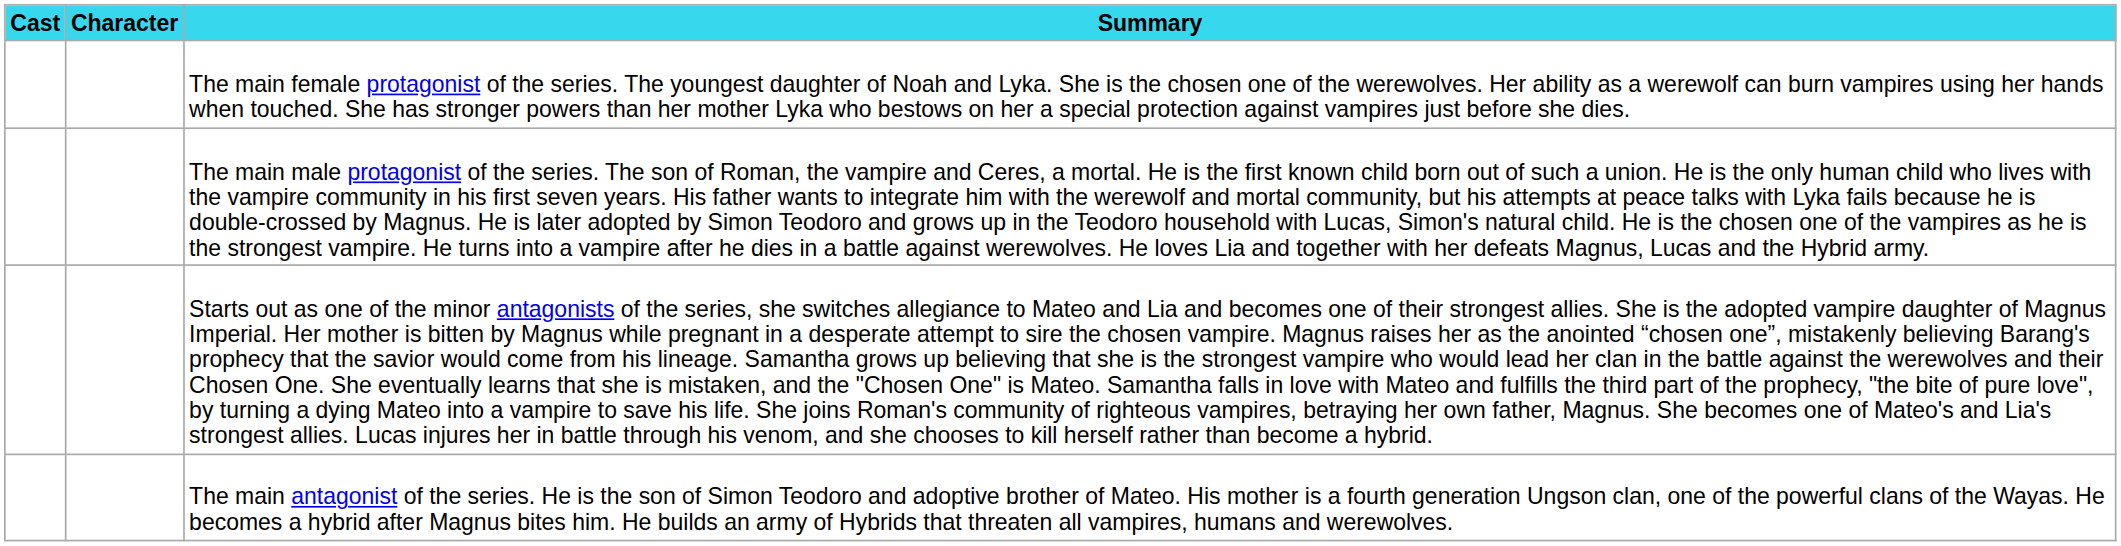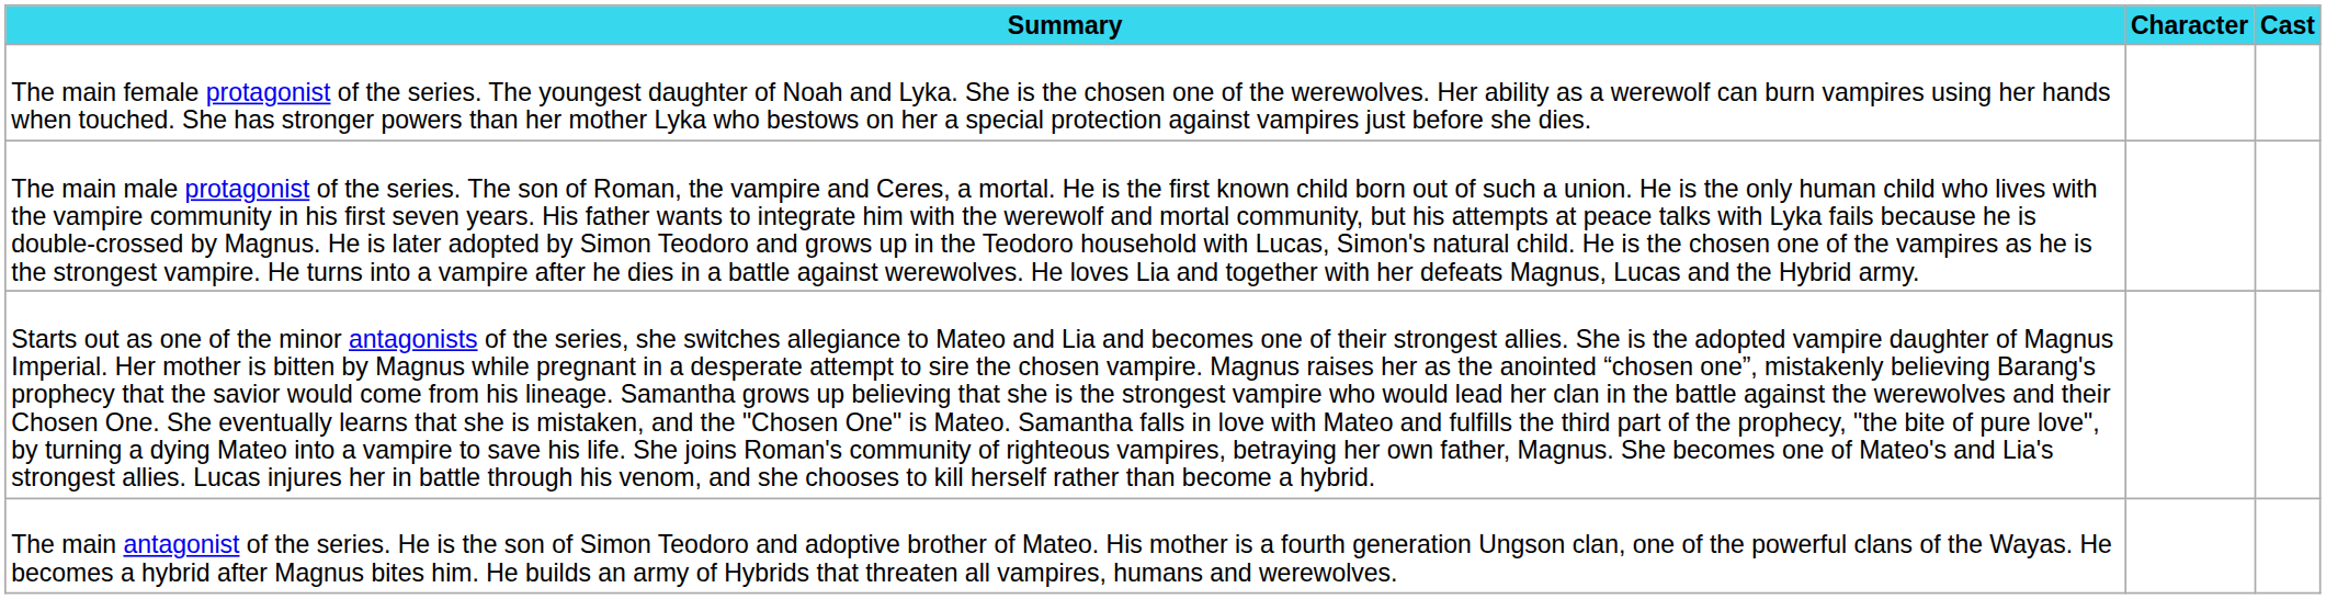columns swapped: Cast <-> Summary
